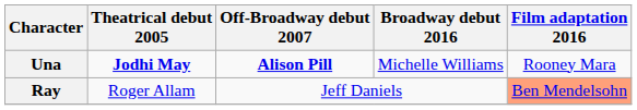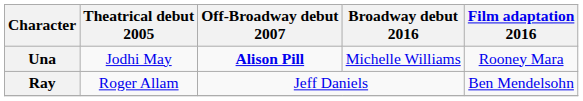Una | Theatrical debut 2005: bold -> normal
Ray | Film adaptation 2016: lightsalmon background -> no background
